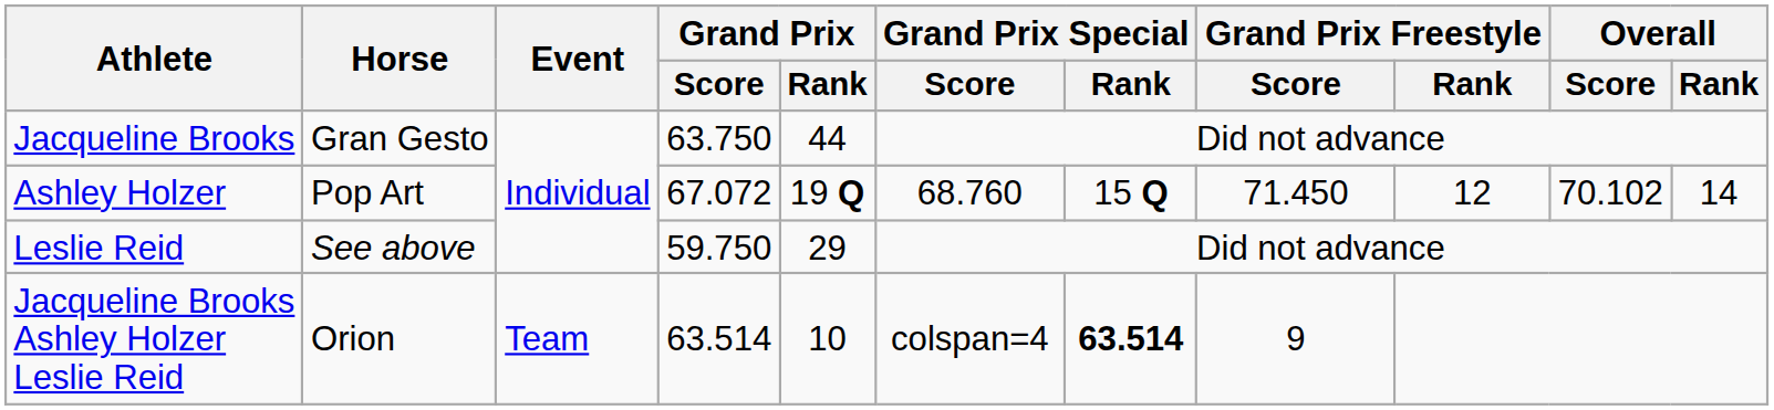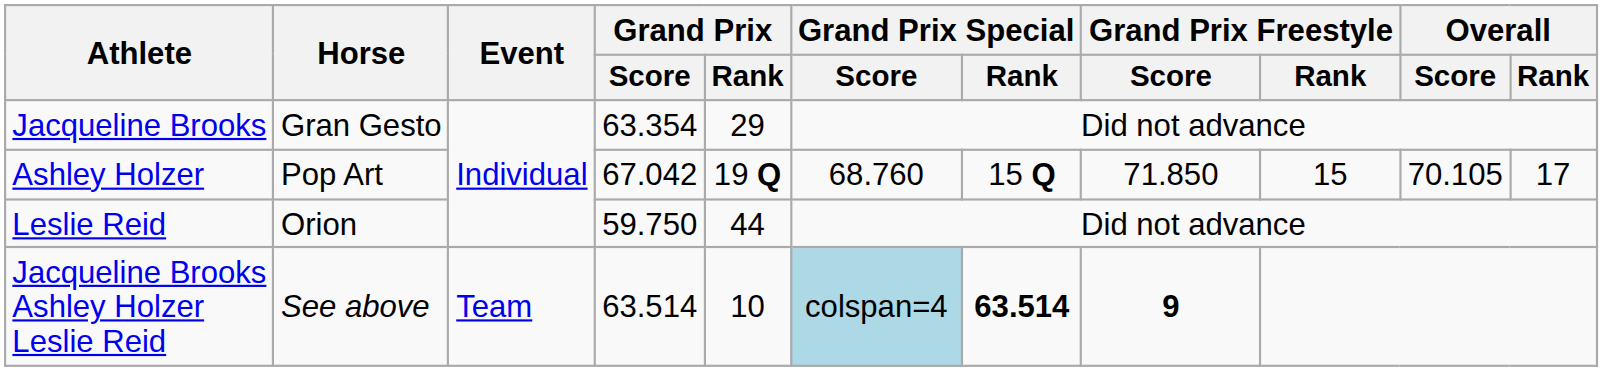Jacqueline Brooks | Grand Prix / Score: 63.750 -> 63.354
Jacqueline Brooks | Grand Prix / Rank: 44 -> 29
Ashley Holzer | Grand Prix / Score: 67.072 -> 67.042
Ashley Holzer | Grand Prix Freestyle / Score: 71.450 -> 71.850
Ashley Holzer | Grand Prix Freestyle / Rank: 12 -> 15
Ashley Holzer | Overall / Score: 70.102 -> 70.105
Ashley Holzer | Overall / Rank: 14 -> 17
Leslie Reid | Horse: See above -> Orion
Leslie Reid | Grand Prix / Rank: 29 -> 44
Jacqueline Brooks Ashley Holzer Leslie Reid | Horse: Orion -> See above
Jacqueline Brooks Ashley Holzer Leslie Reid | Grand Prix Special / Score: no background -> lightblue background
Jacqueline Brooks Ashley Holzer Leslie Reid | Grand Prix Freestyle / Score: normal -> bold
